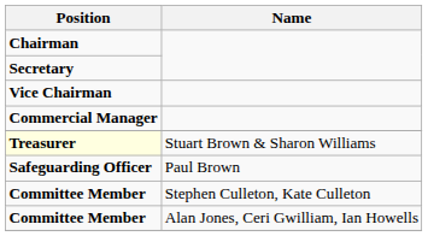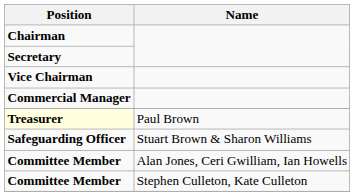row 6 | Name: Stuart Brown & Sharon Williams -> Paul Brown
row 7 | Name: Paul Brown -> Stuart Brown & Sharon Williams
row 8 | Name: Stephen Culleton, Kate Culleton -> Alan Jones, Ceri Gwilliam, Ian Howells
row 9 | Name: Alan Jones, Ceri Gwilliam, Ian Howells -> Stephen Culleton, Kate Culleton
